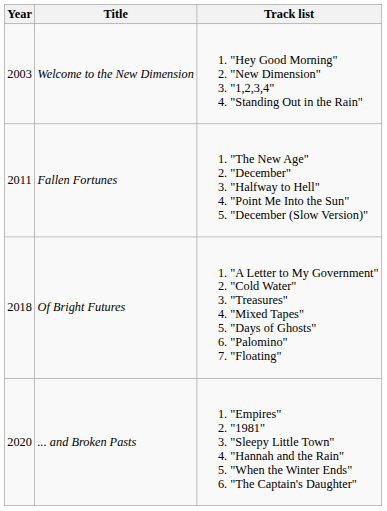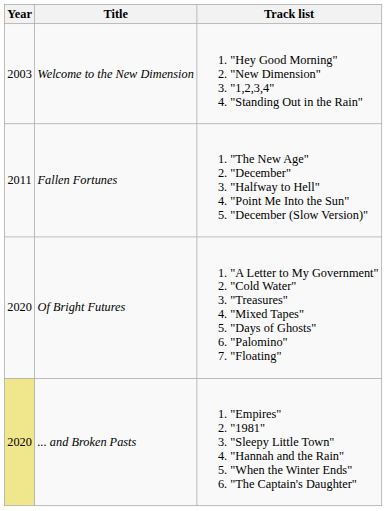Of Bright Futures | Year: 2018 -> 2020
... and Broken Pasts | Year: no background -> khaki background
